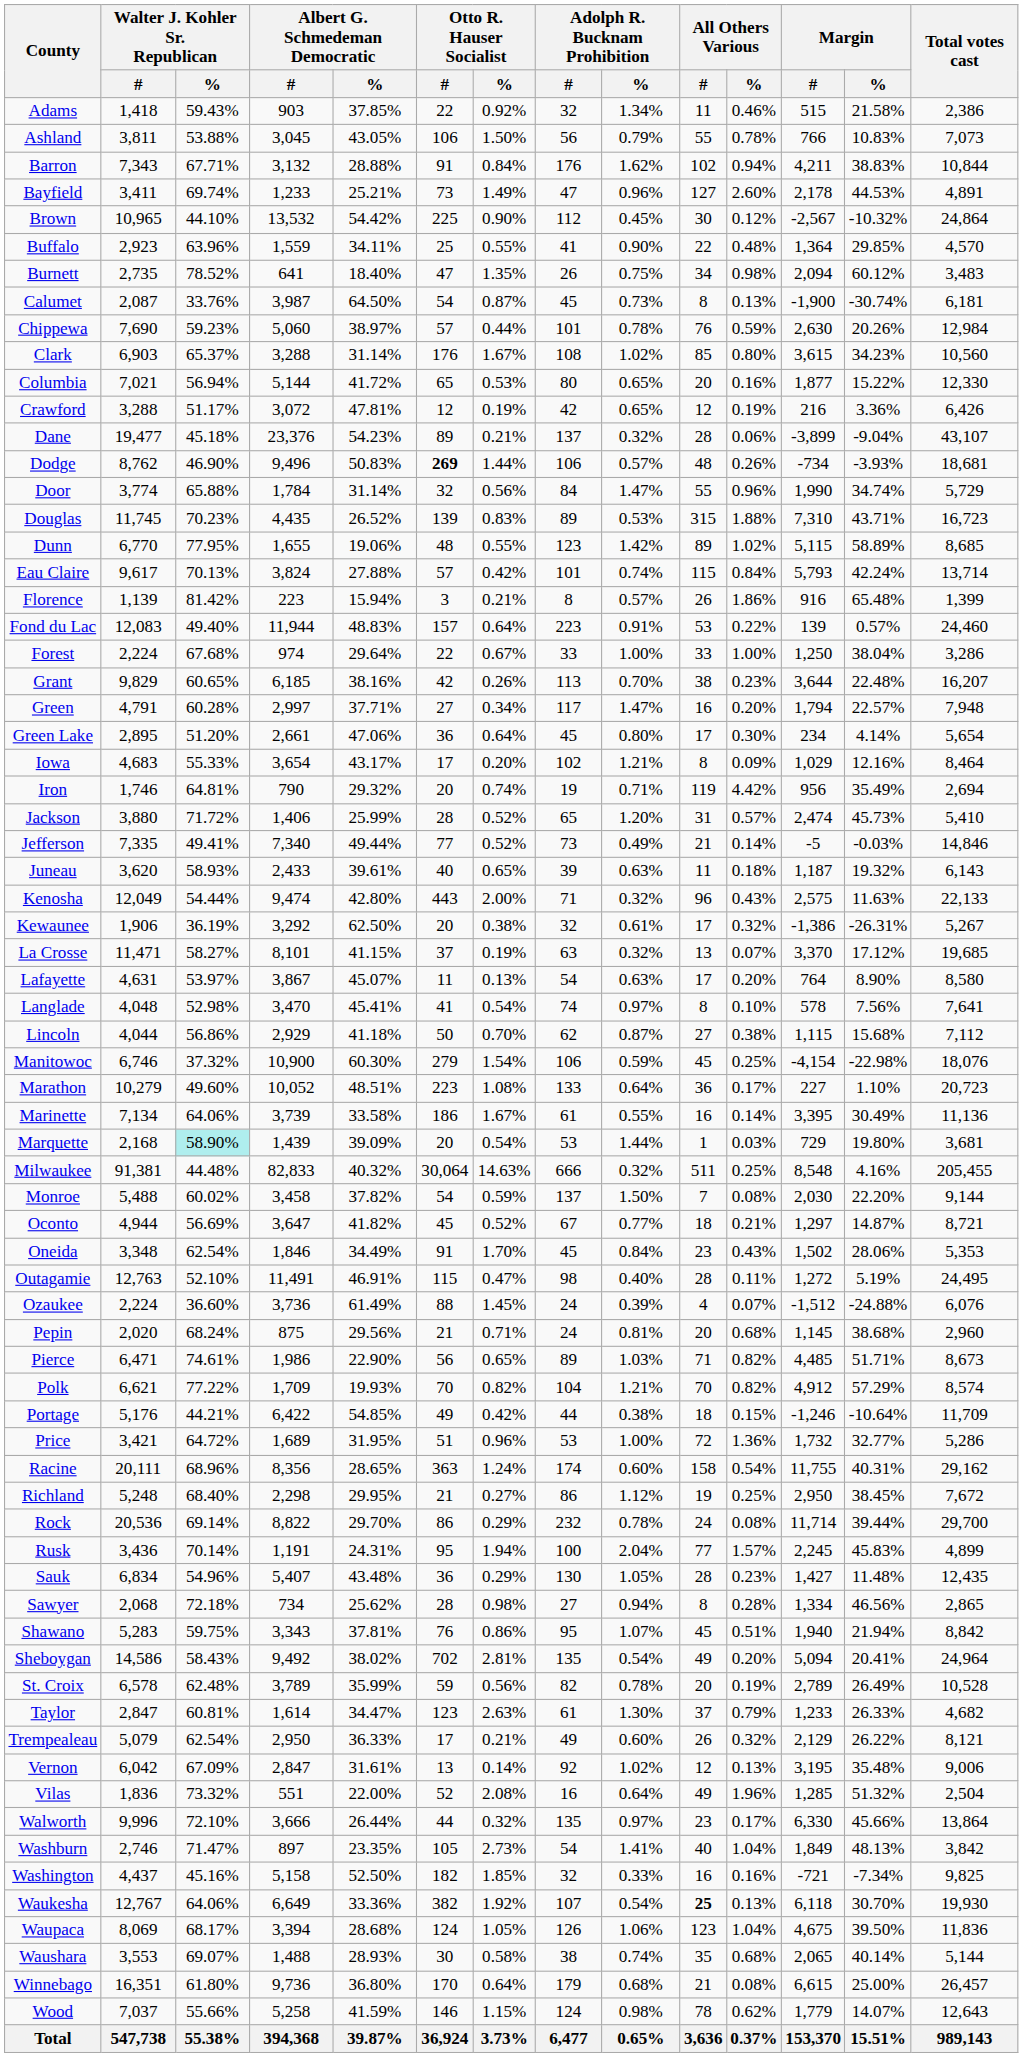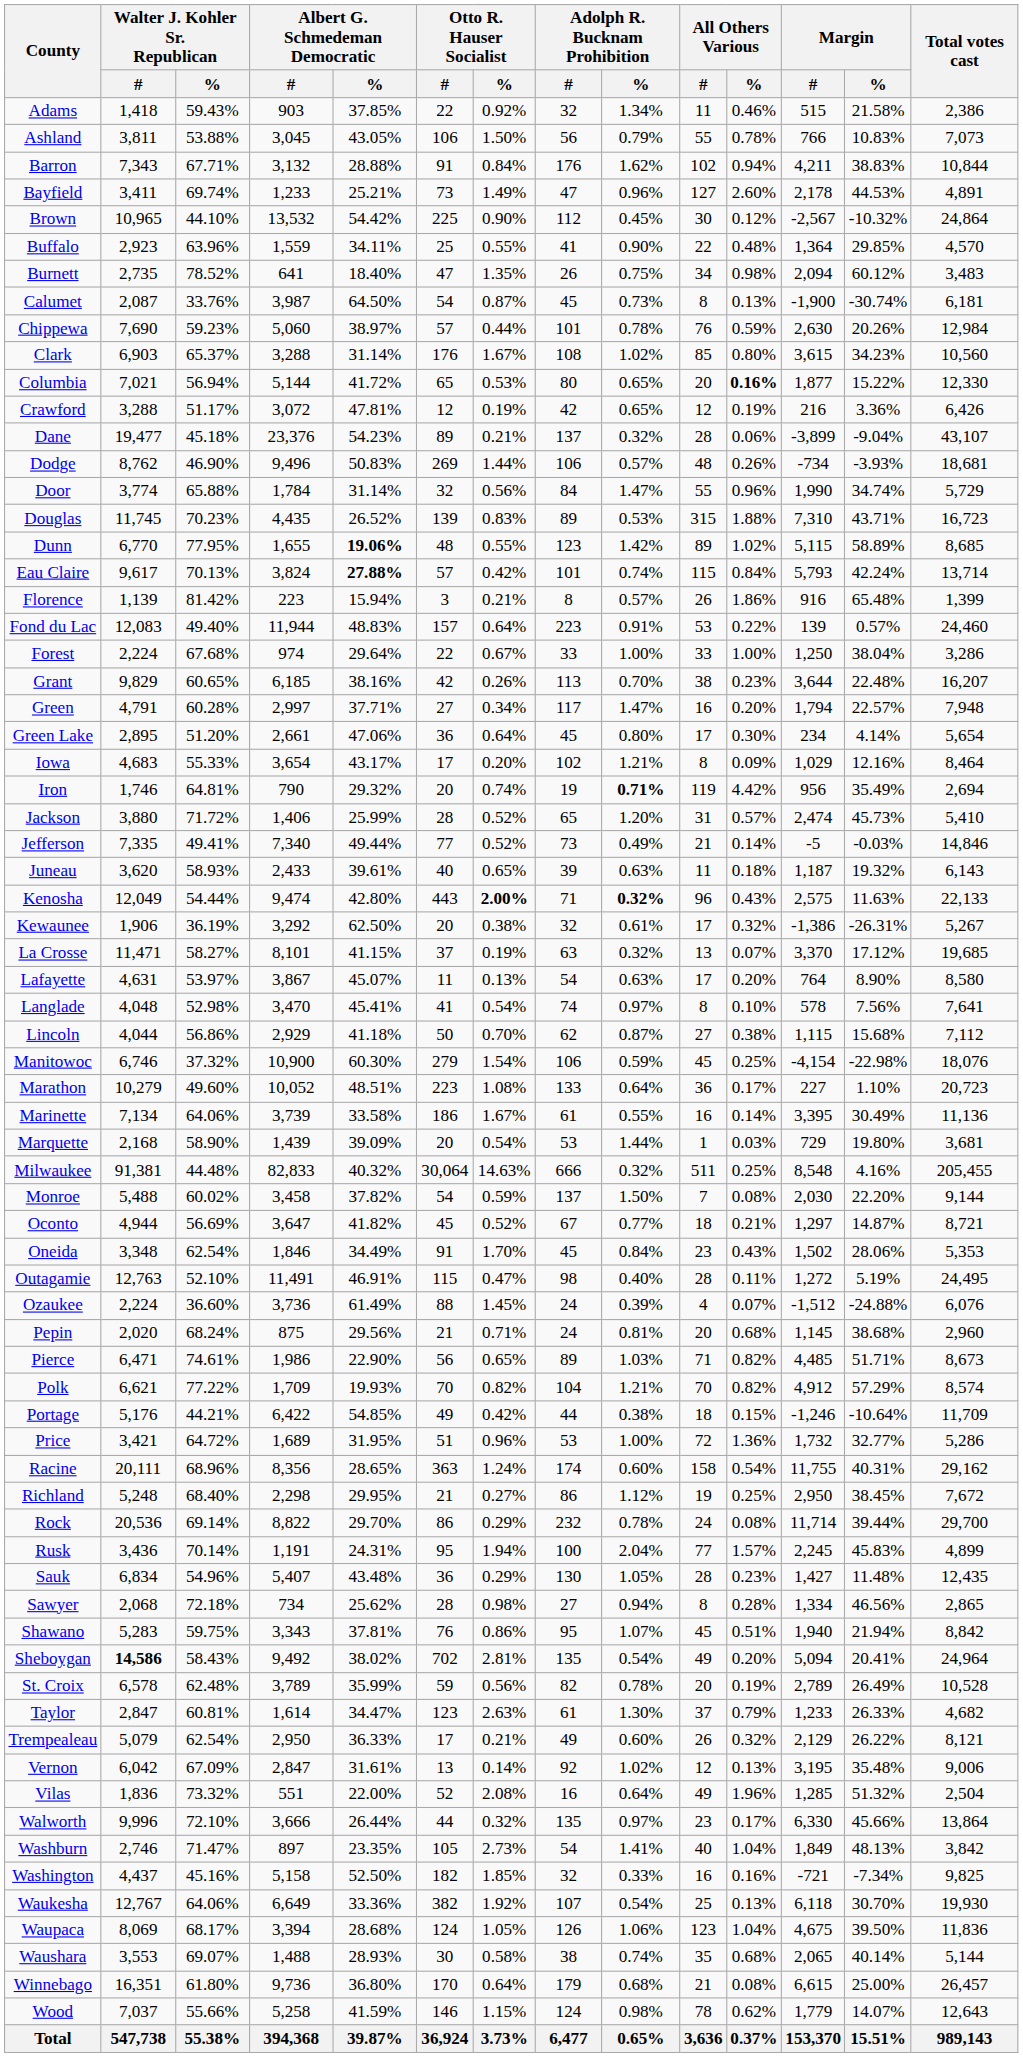Columbia | All Others Various / %: normal -> bold
Dodge | Otto R. Hauser Socialist / #: bold -> normal
Dunn | Albert G. Schmedeman Democratic / %: normal -> bold
Eau Claire | Albert G. Schmedeman Democratic / %: normal -> bold
Iron | Adolph R. Bucknam Prohibition / %: normal -> bold
Kenosha | Otto R. Hauser Socialist / %: normal -> bold
Kenosha | Adolph R. Bucknam Prohibition / %: normal -> bold
Marquette | Walter J. Kohler Sr. Republican / %: paleturquoise background -> no background
Sheboygan | Walter J. Kohler Sr. Republican / #: normal -> bold
Waukesha | All Others Various / #: bold -> normal
